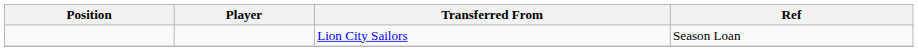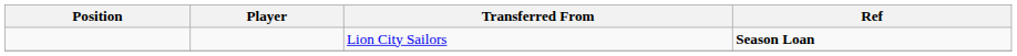Lion City Sailors | Ref: normal -> bold
